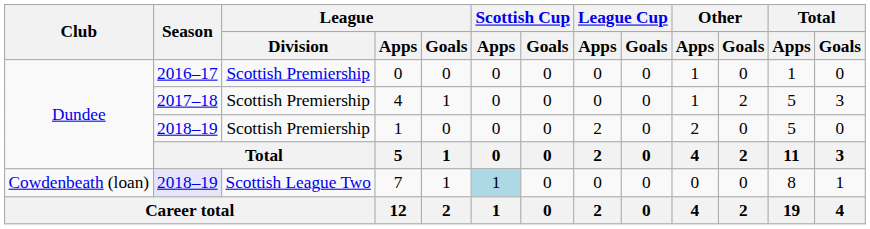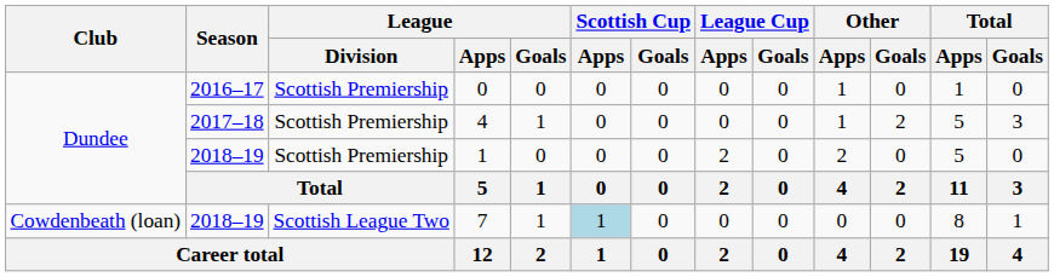7 | Season: lavender background -> no background
